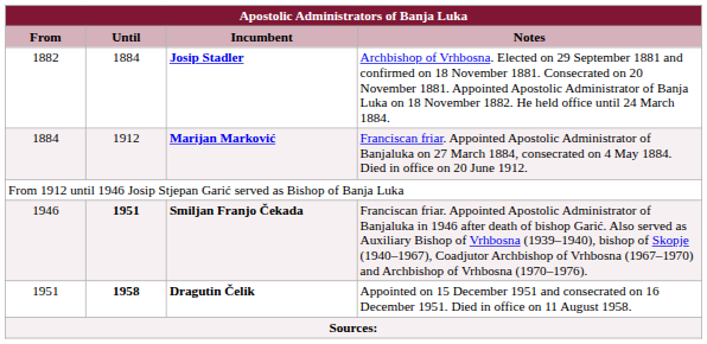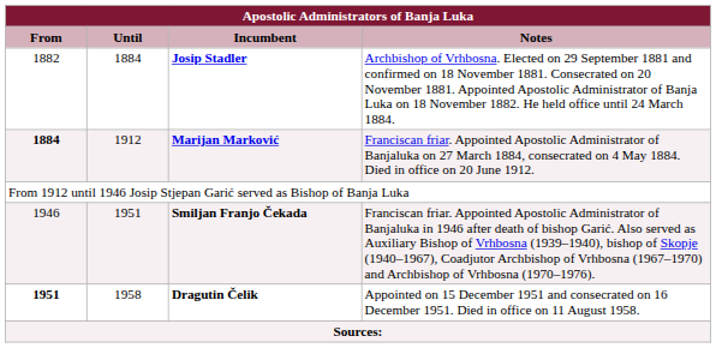Marijan Marković | Apostolic Administrators of Banja Luka / From: normal -> bold
Smiljan Franjo Čekada | Apostolic Administrators of Banja Luka / Until: bold -> normal
Dragutin Čelik | Apostolic Administrators of Banja Luka / From: normal -> bold
Dragutin Čelik | Apostolic Administrators of Banja Luka / Until: bold -> normal
